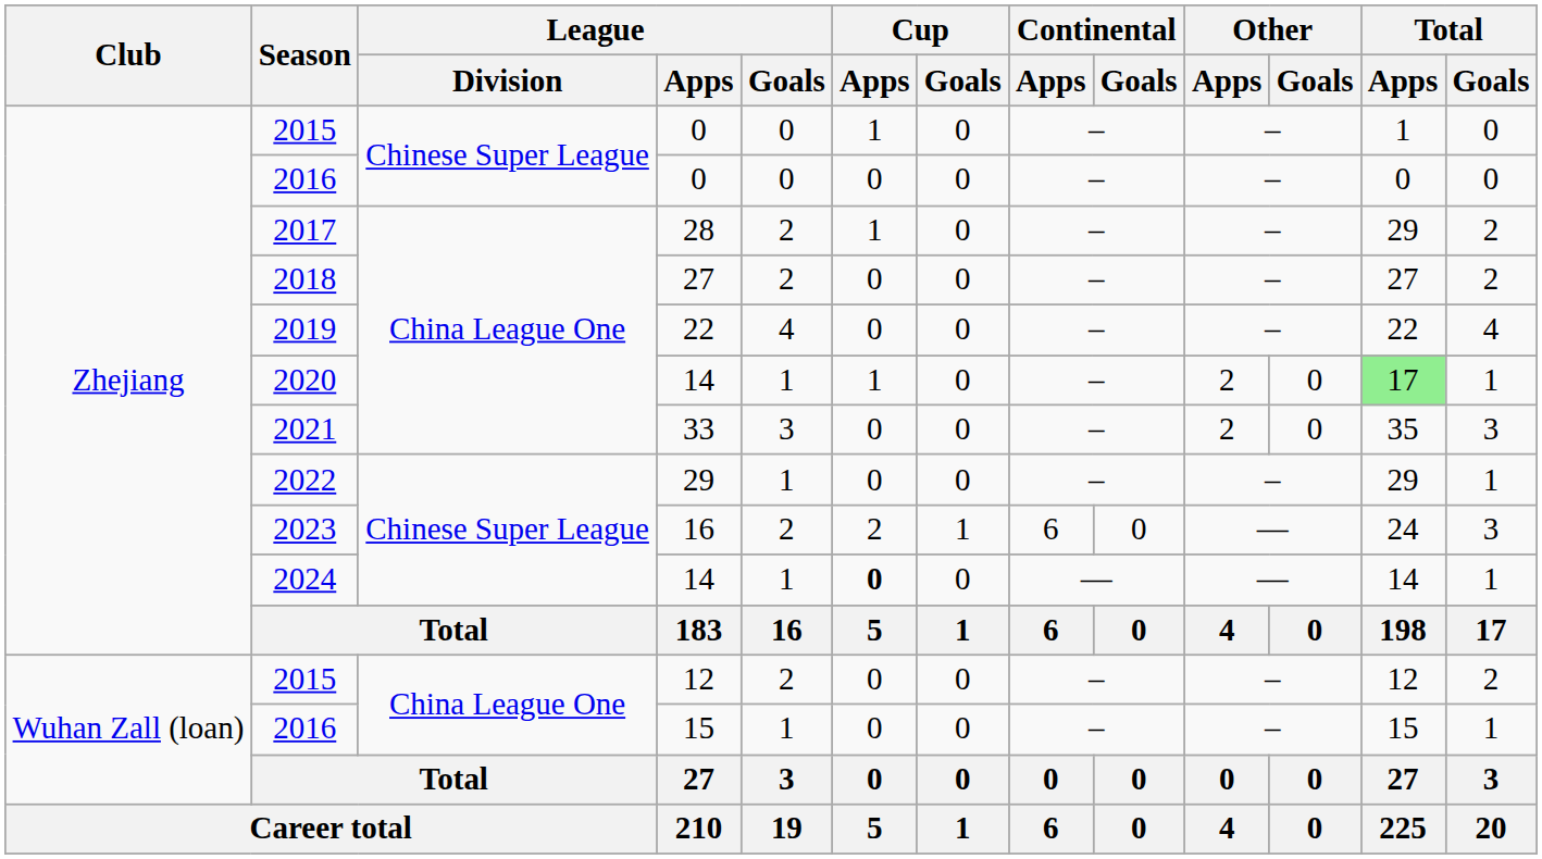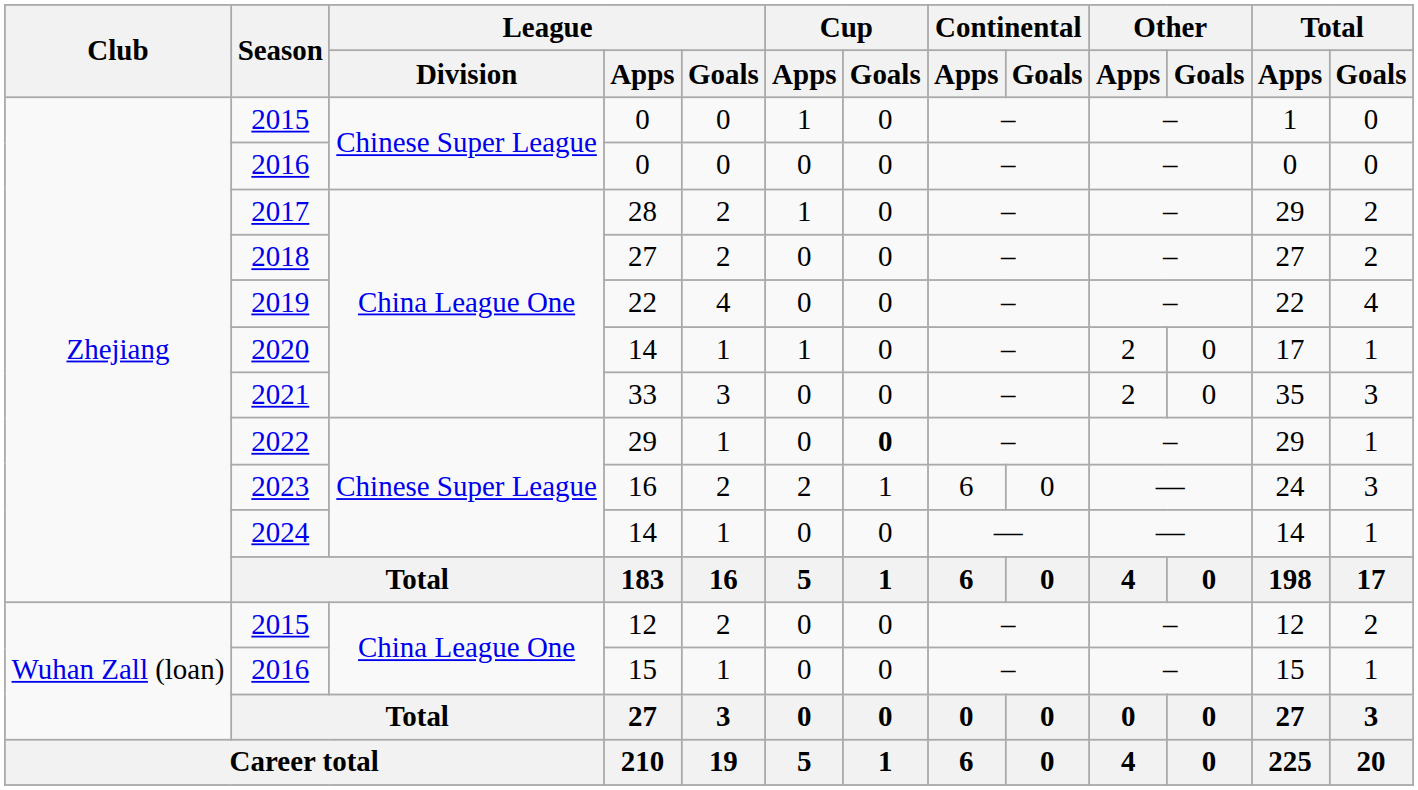2020 | Total / Apps: lightgreen background -> no background
2022 | Cup / Goals: normal -> bold
2024 | Cup / Apps: bold -> normal
